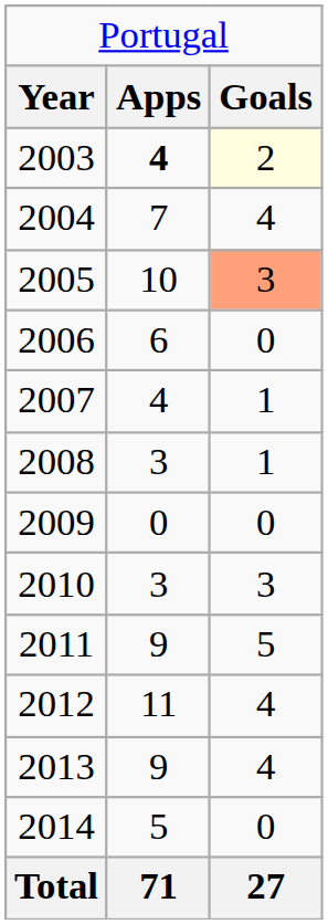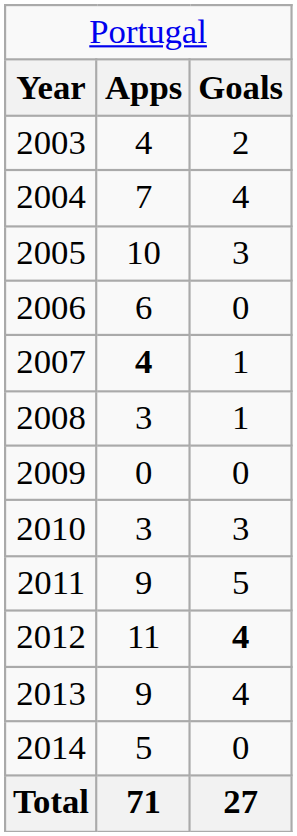2003 | column 2: bold -> normal
2003 | column 3: lightyellow background -> no background
2005 | column 3: lightsalmon background -> no background
2007 | column 2: normal -> bold
2012 | column 3: normal -> bold
